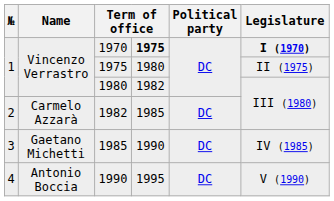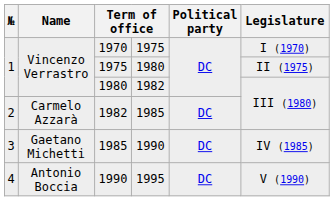1970 | column 4: bold -> normal
1970 | Legislature: bold -> normal
